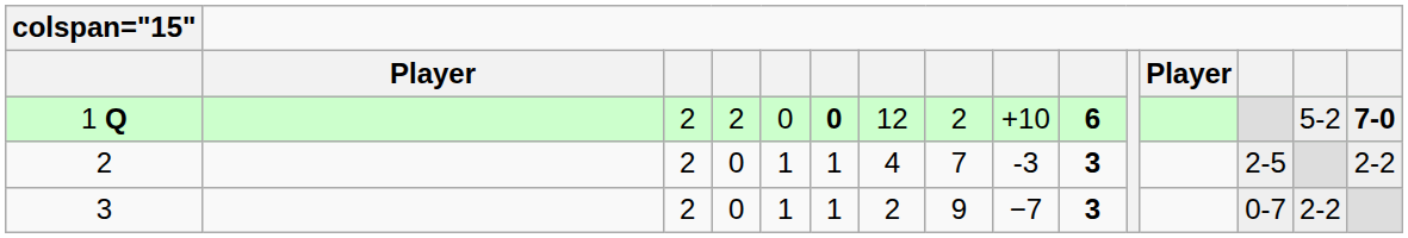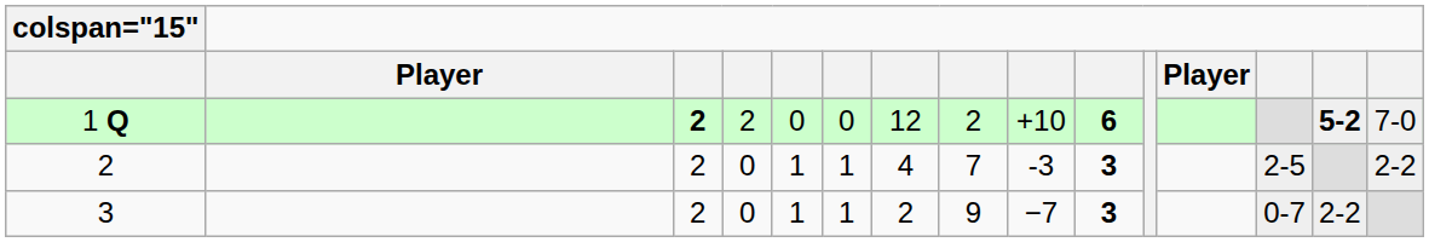1 Q | column 3: normal -> bold
1 Q | column 6: bold -> normal
1 Q | column 14: normal -> bold
1 Q | column 15: bold -> normal
